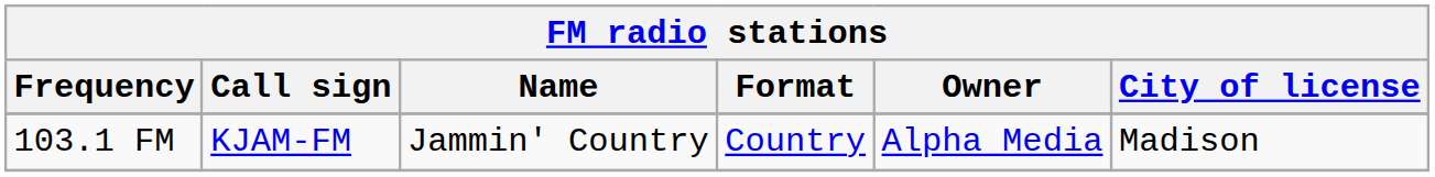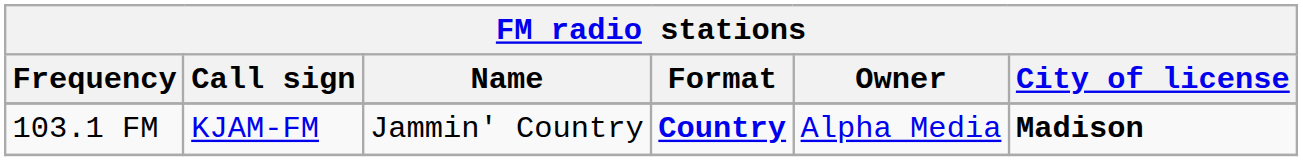103.1 FM | Format: normal -> bold
103.1 FM | City of license: normal -> bold
